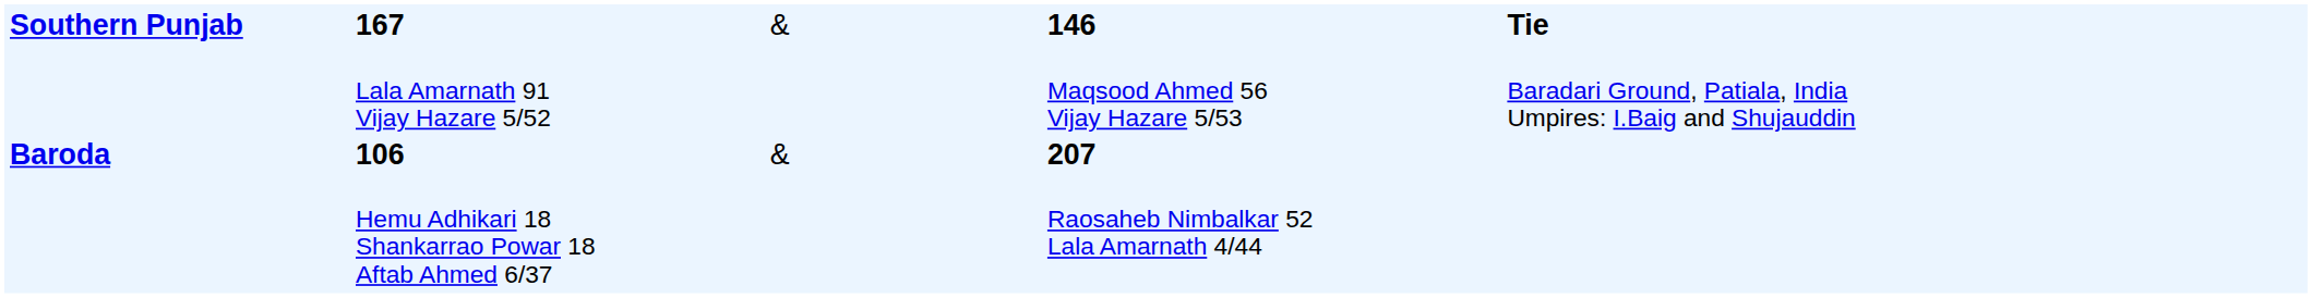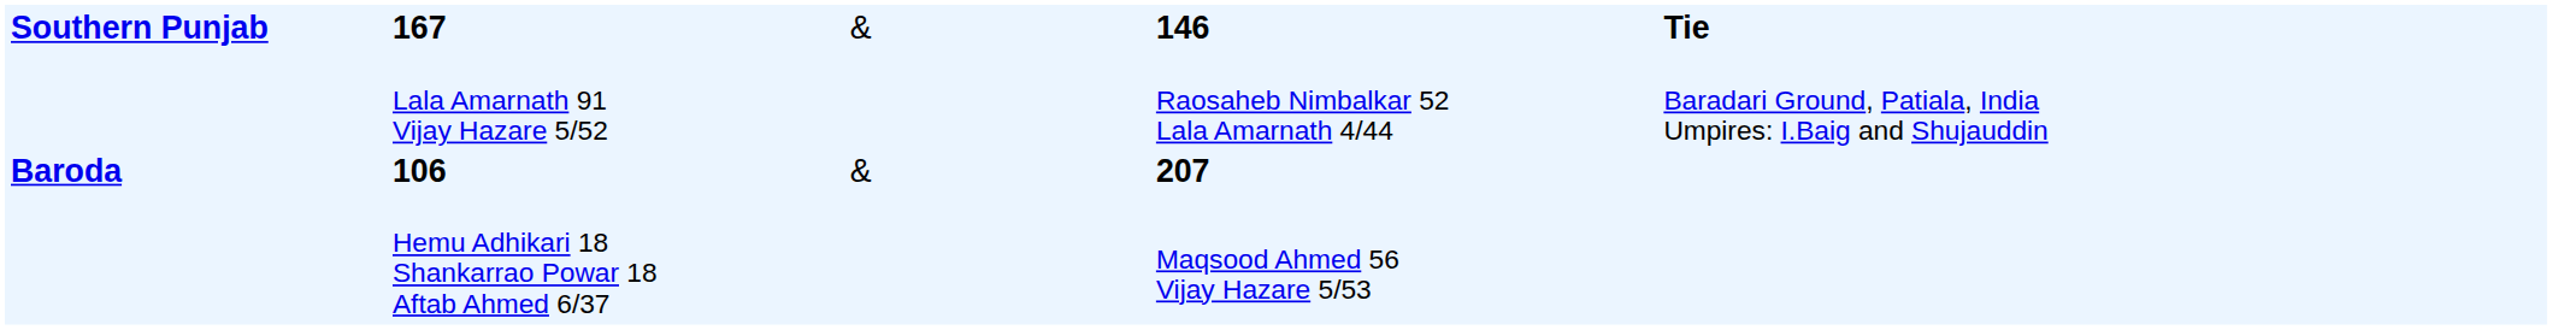Lala Amarnath 91 Vijay Hazare 5/52 | column 4: Maqsood Ahmed 56 Vijay Hazare 5/53 -> Raosaheb Nimbalkar 52 Lala Amarnath 4/44
Hemu Adhikari 18 Shankarrao Powar 18 Aftab Ahmed 6/37 | column 4: Raosaheb Nimbalkar 52 Lala Amarnath 4/44 -> Maqsood Ahmed 56 Vijay Hazare 5/53
